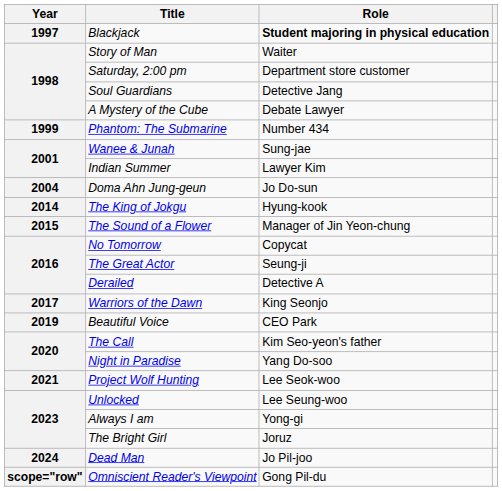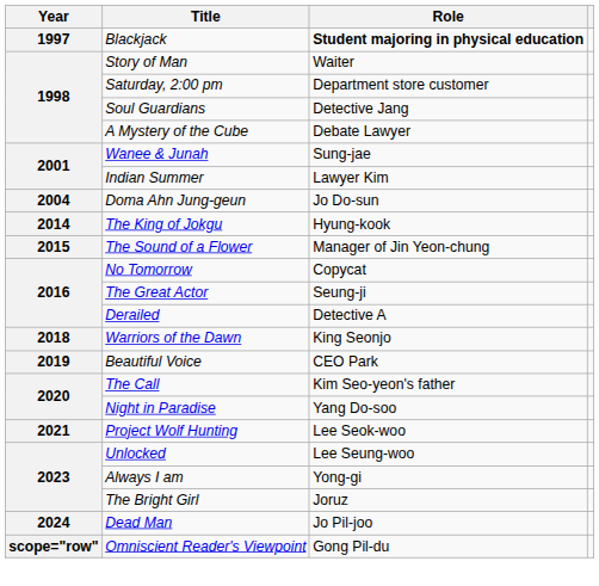- row: 1999 | Phantom: The Submarine | Number 434
Warriors of the Dawn | Year: 2017 -> 2018
